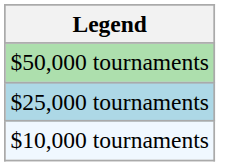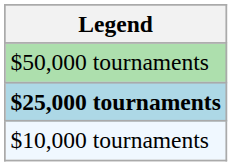row 3 | column 1: normal -> bold
